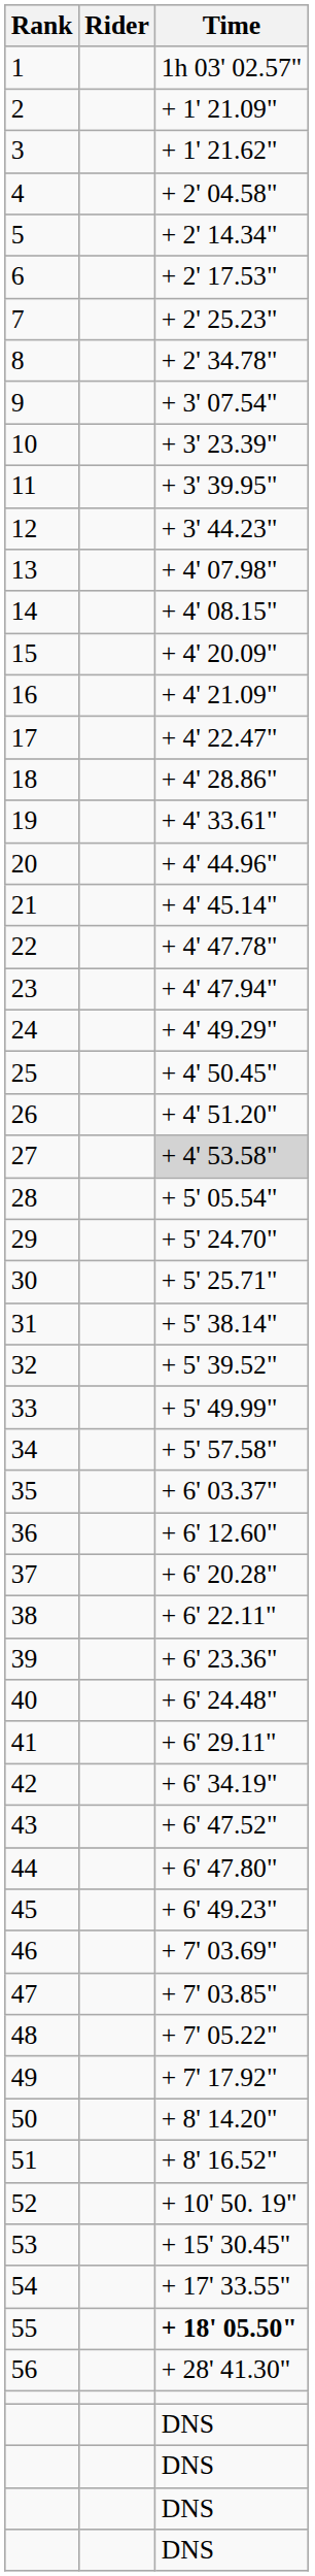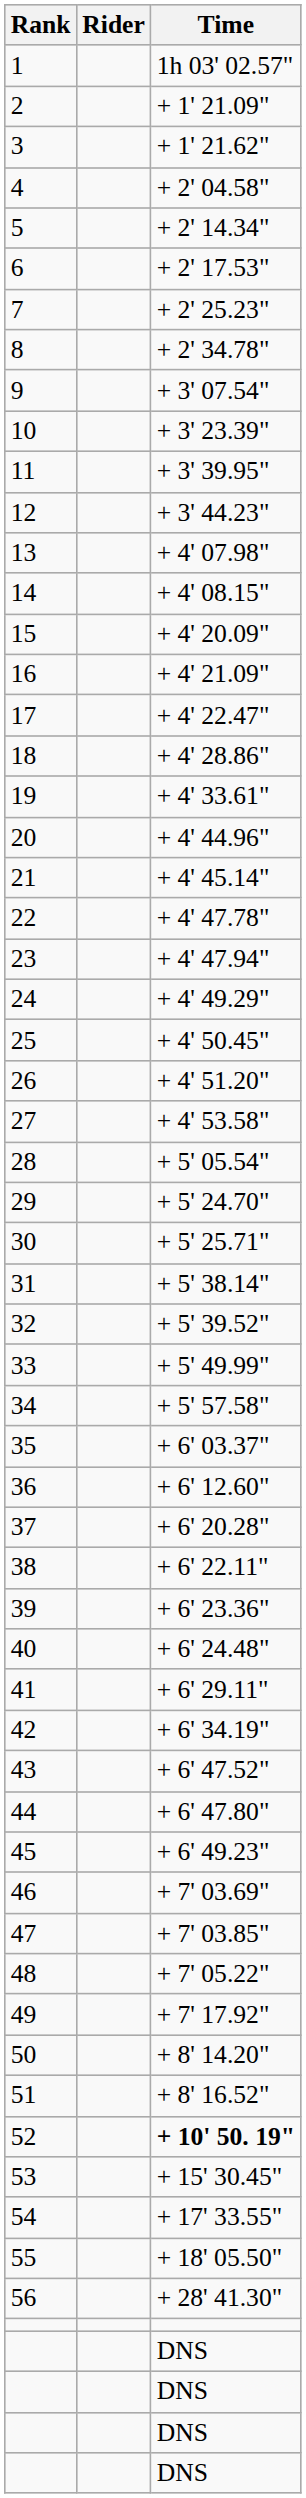+ 4' 53.58" | Time: lightgrey background -> no background
+ 10' 50. 19" | Time: normal -> bold
+ 18' 05.50" | Time: bold -> normal
